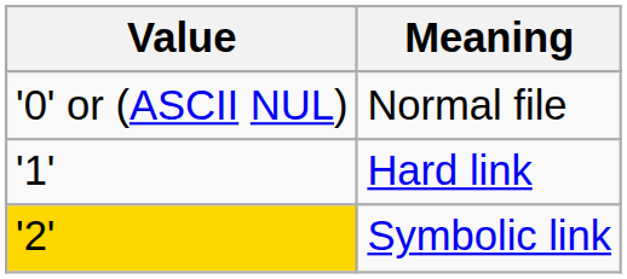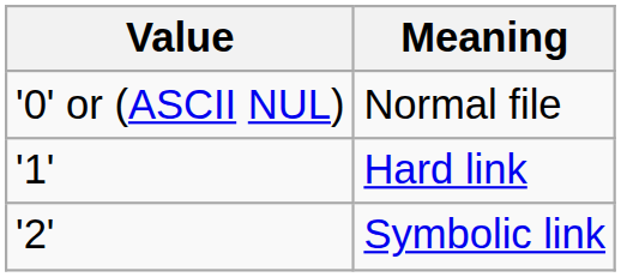Symbolic link | Value: gold background -> no background
